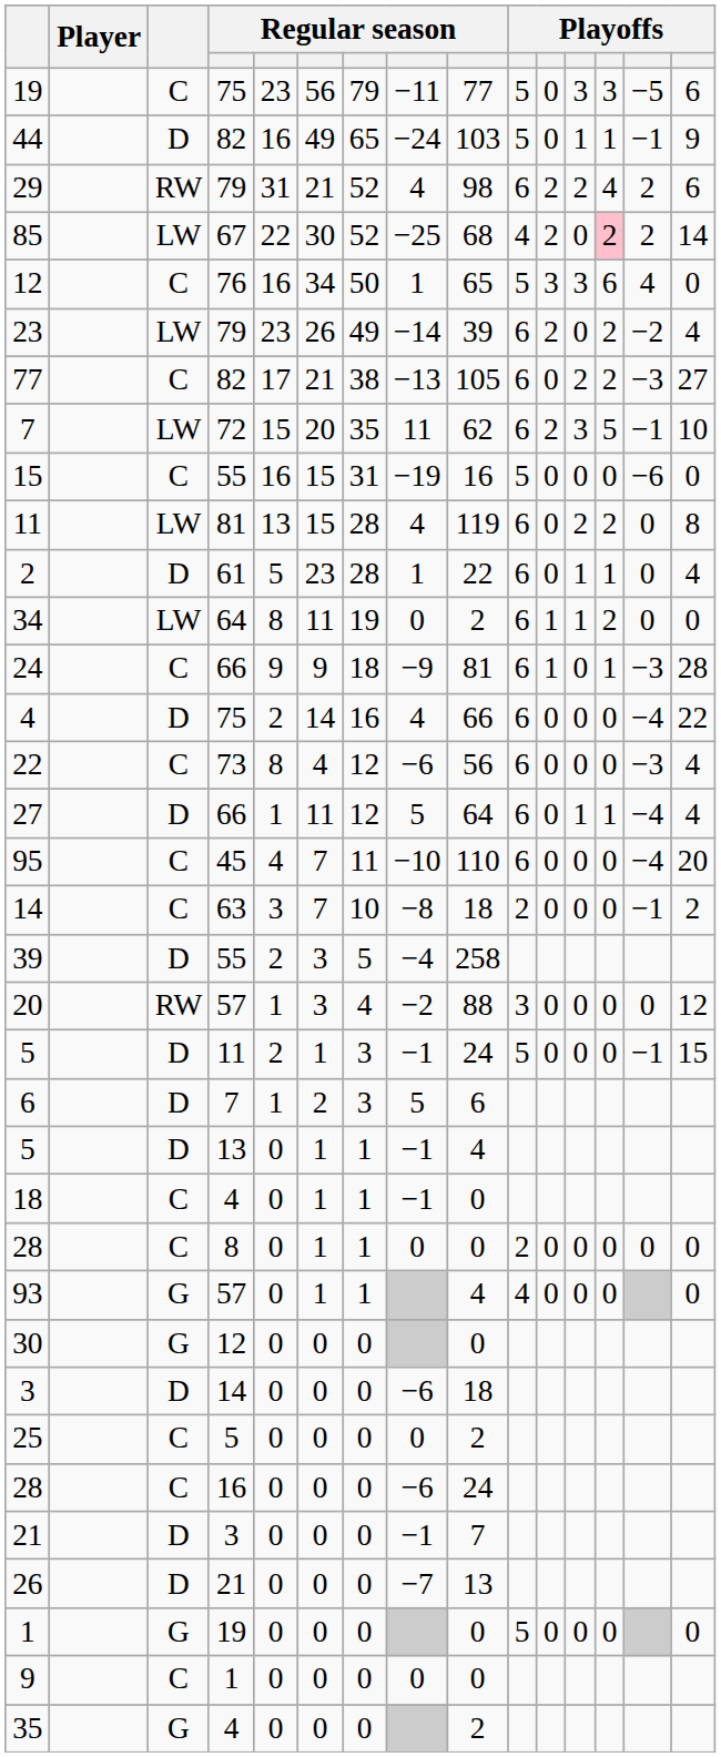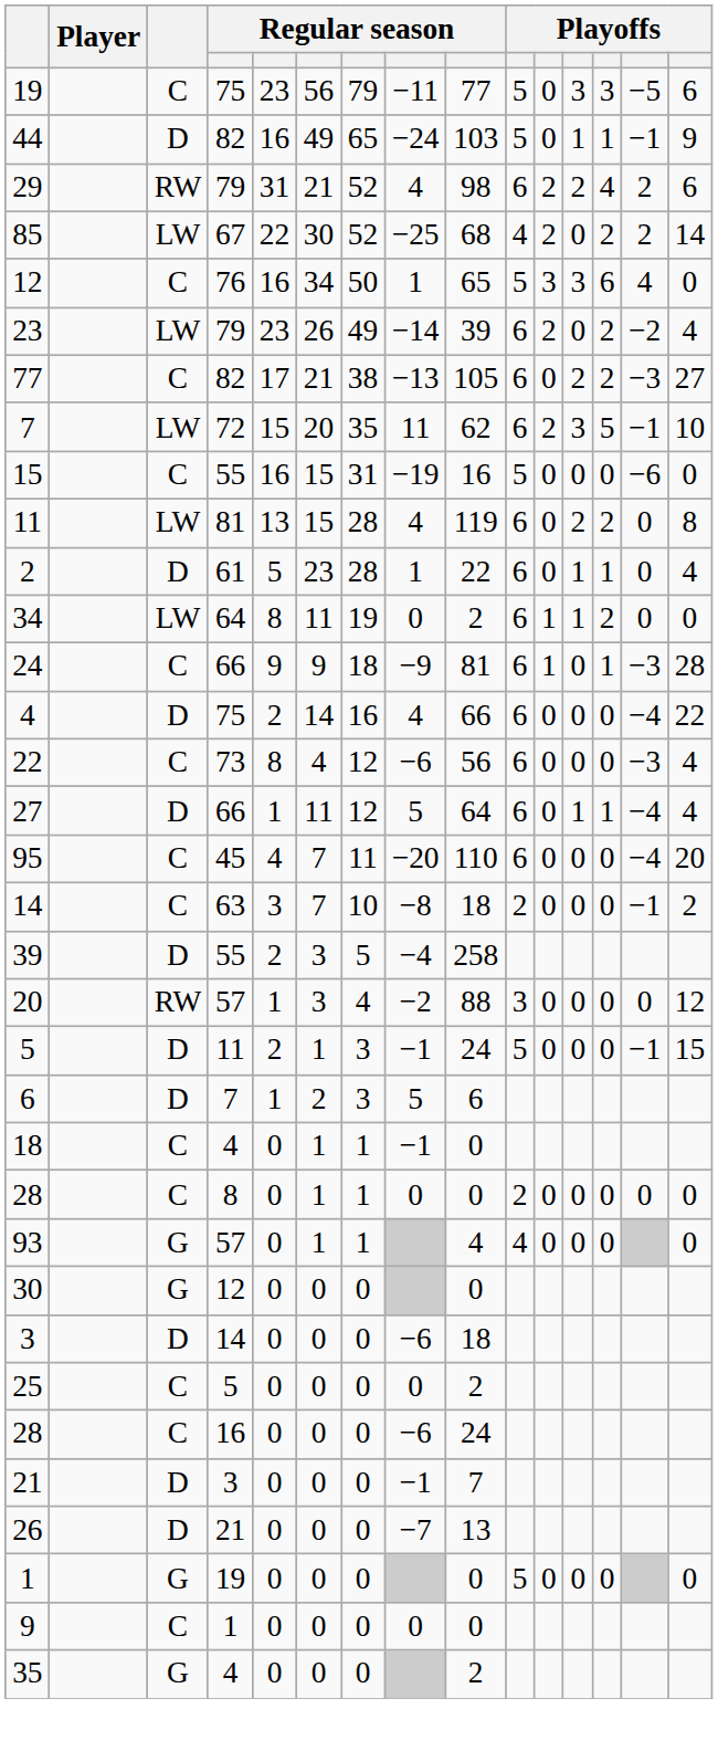85 | column 13: pink background -> no background
95 | column 8: −10 -> −20
- row: 5 | D | 13 | 0 | 1 | 1 | −1 | 4
